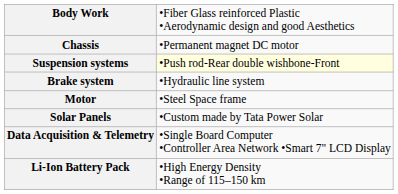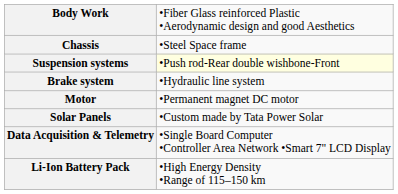Chassis | column 2: •Permanent magnet DC motor -> •Steel Space frame
Motor | column 2: •Steel Space frame -> •Permanent magnet DC motor
